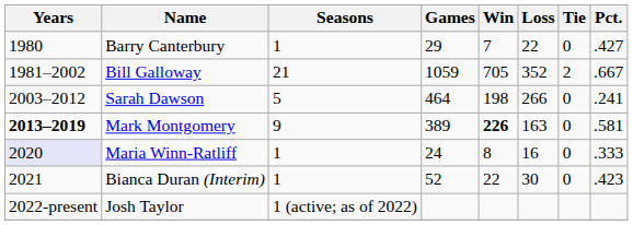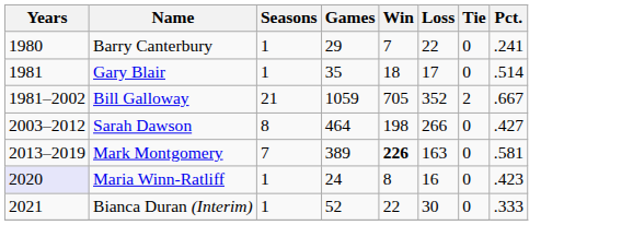Barry Canterbury | Pct.: .427 -> .241
+ row: 1981 | Gary Blair | 1 | 35 | 18 | 17 | 0 | .514
Sarah Dawson | Seasons: 5 -> 8
Sarah Dawson | Pct.: .241 -> .427
Mark Montgomery | Years: bold -> normal
Mark Montgomery | Seasons: 9 -> 7
Maria Winn-Ratliff | Pct.: .333 -> .423
Bianca Duran (Interim) | Pct.: .423 -> .333
- row: 2022-present | Josh Taylor | 1 (active; as of 2022)
